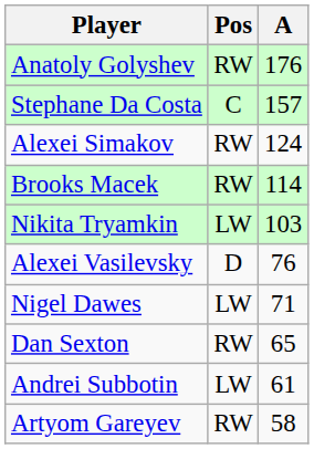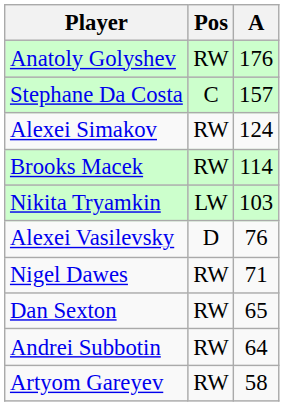Nigel Dawes | Pos: LW -> RW
Andrei Subbotin | Pos: LW -> RW
Andrei Subbotin | A: 61 -> 64
